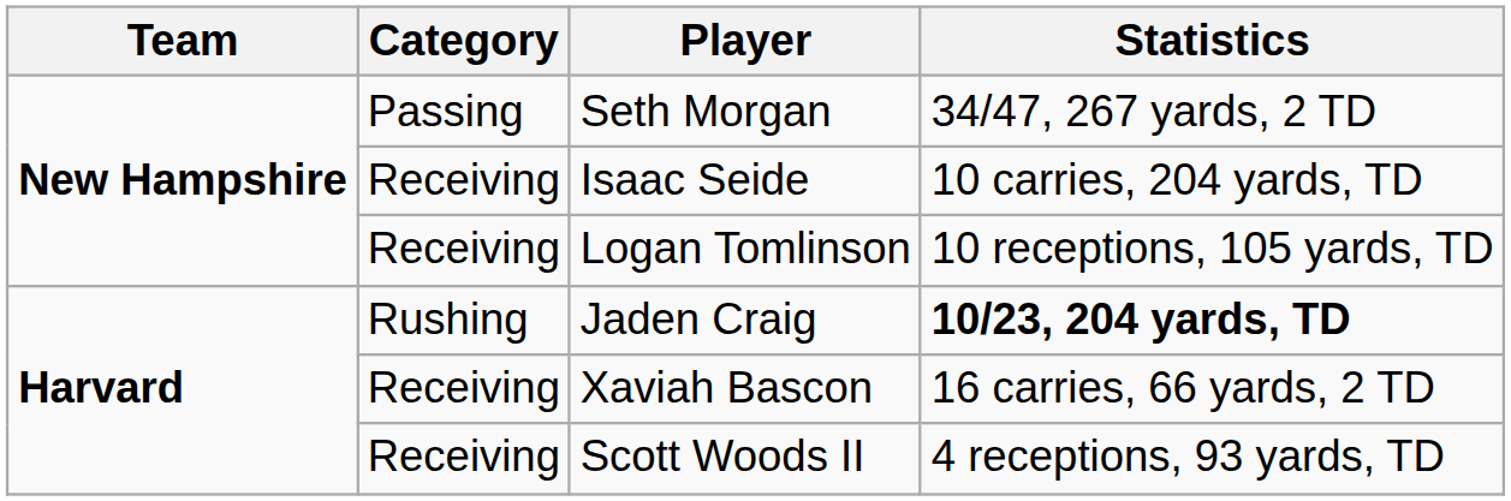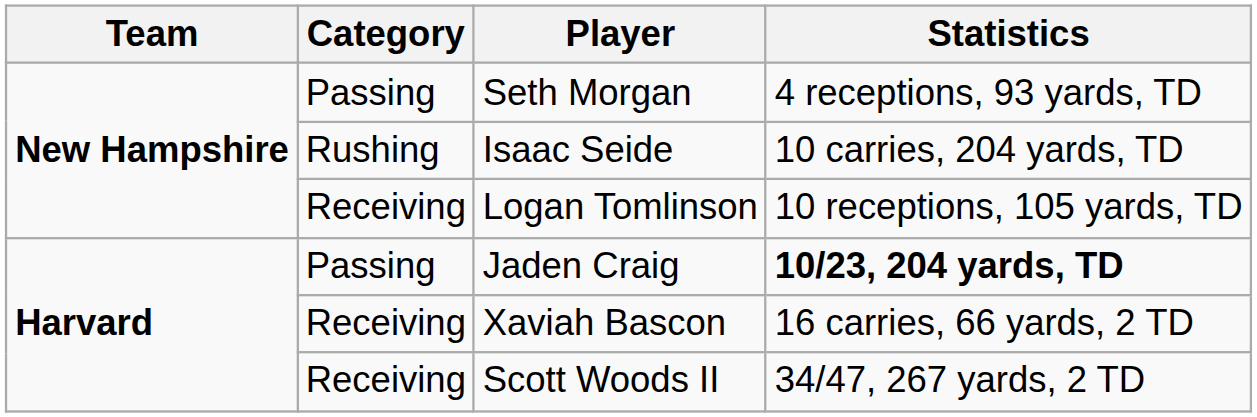Seth Morgan | Statistics: 34/47, 267 yards, 2 TD -> 4 receptions, 93 yards, TD
Isaac Seide | Category: Receiving -> Rushing
Jaden Craig | Category: Rushing -> Passing
Scott Woods II | Statistics: 4 receptions, 93 yards, TD -> 34/47, 267 yards, 2 TD
